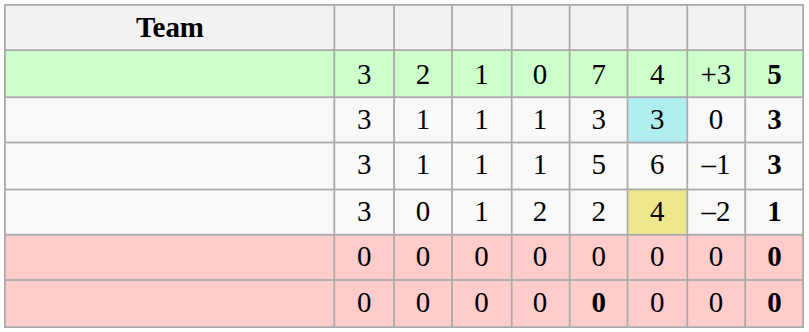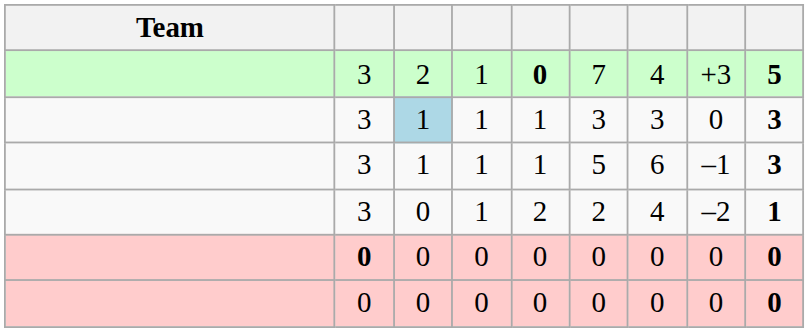row 2 | column 5: normal -> bold
row 3 | column 3: no background -> lightblue background
row 3 | column 7: paleturquoise background -> no background
row 5 | column 7: khaki background -> no background
row 6 | column 2: normal -> bold
row 7 | column 6: bold -> normal
